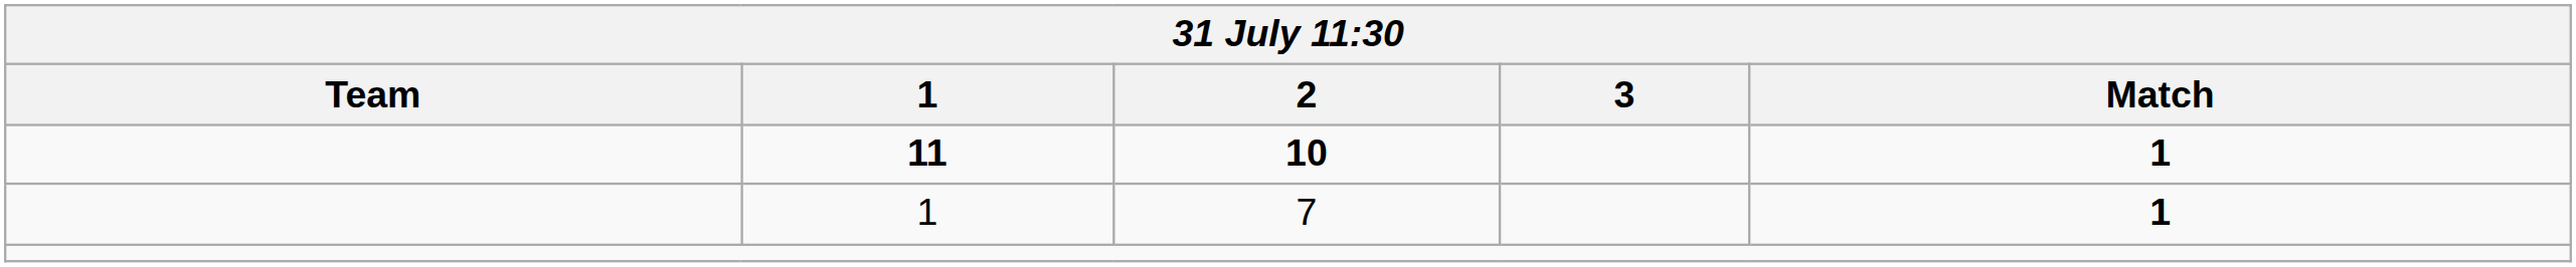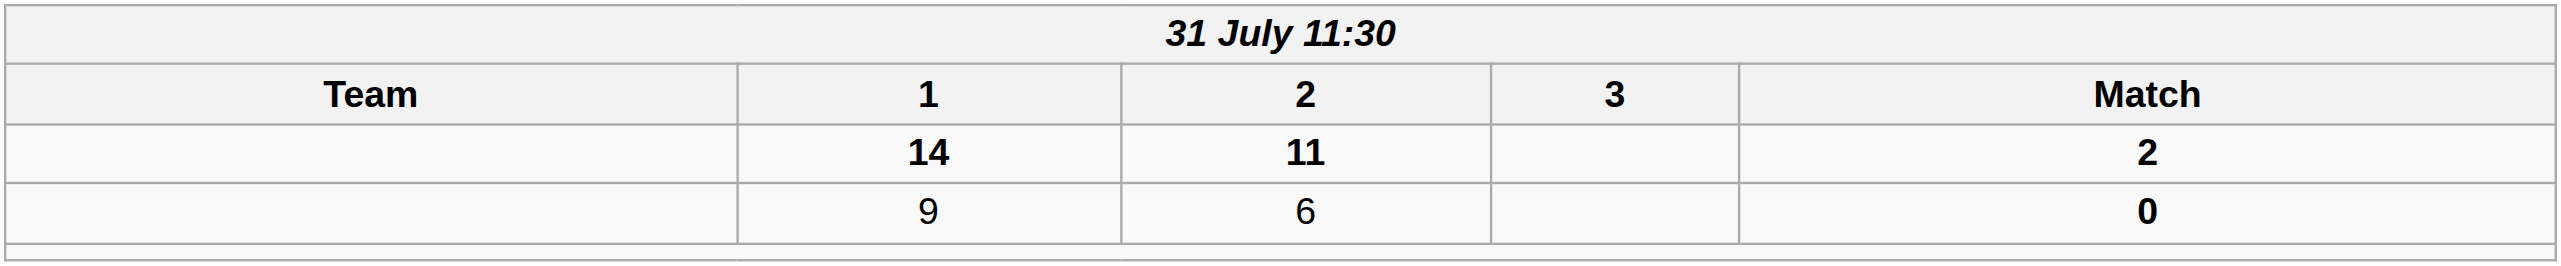row 3 | 1: 11 -> 14
row 3 | 2: 10 -> 11
row 3 | Match: 1 -> 2
row 4 | 1: 1 -> 9
row 4 | 2: 7 -> 6
row 4 | Match: 1 -> 0
